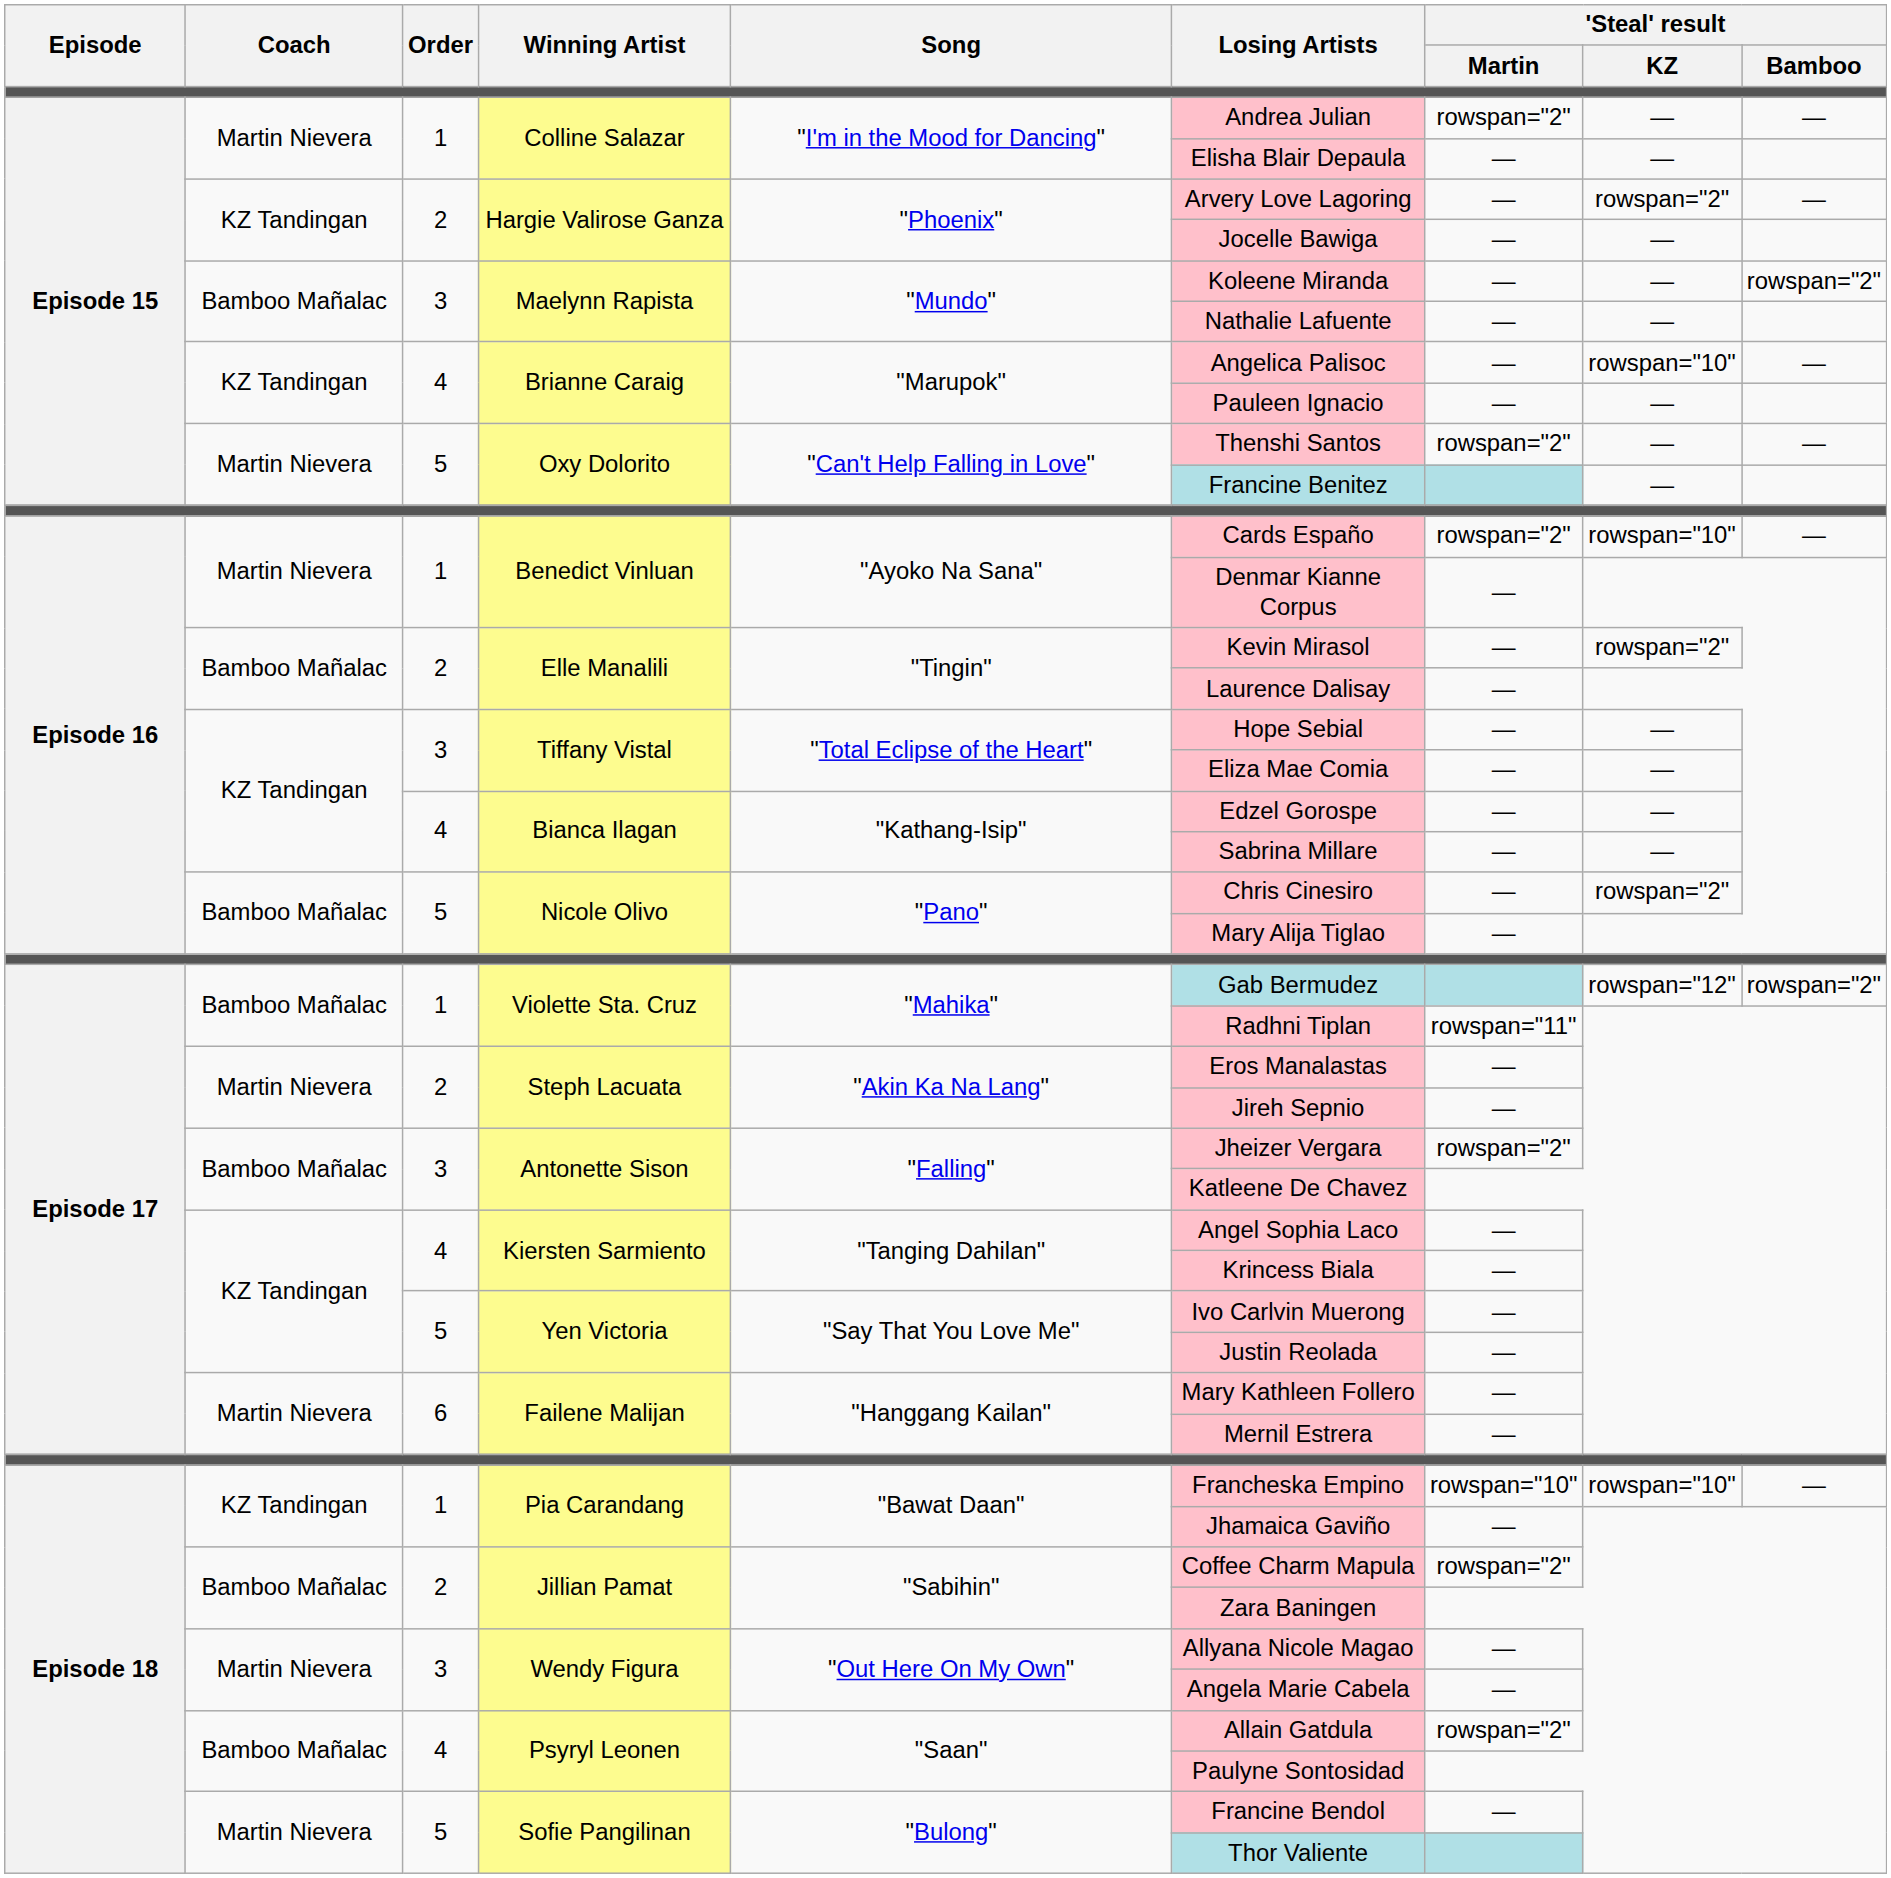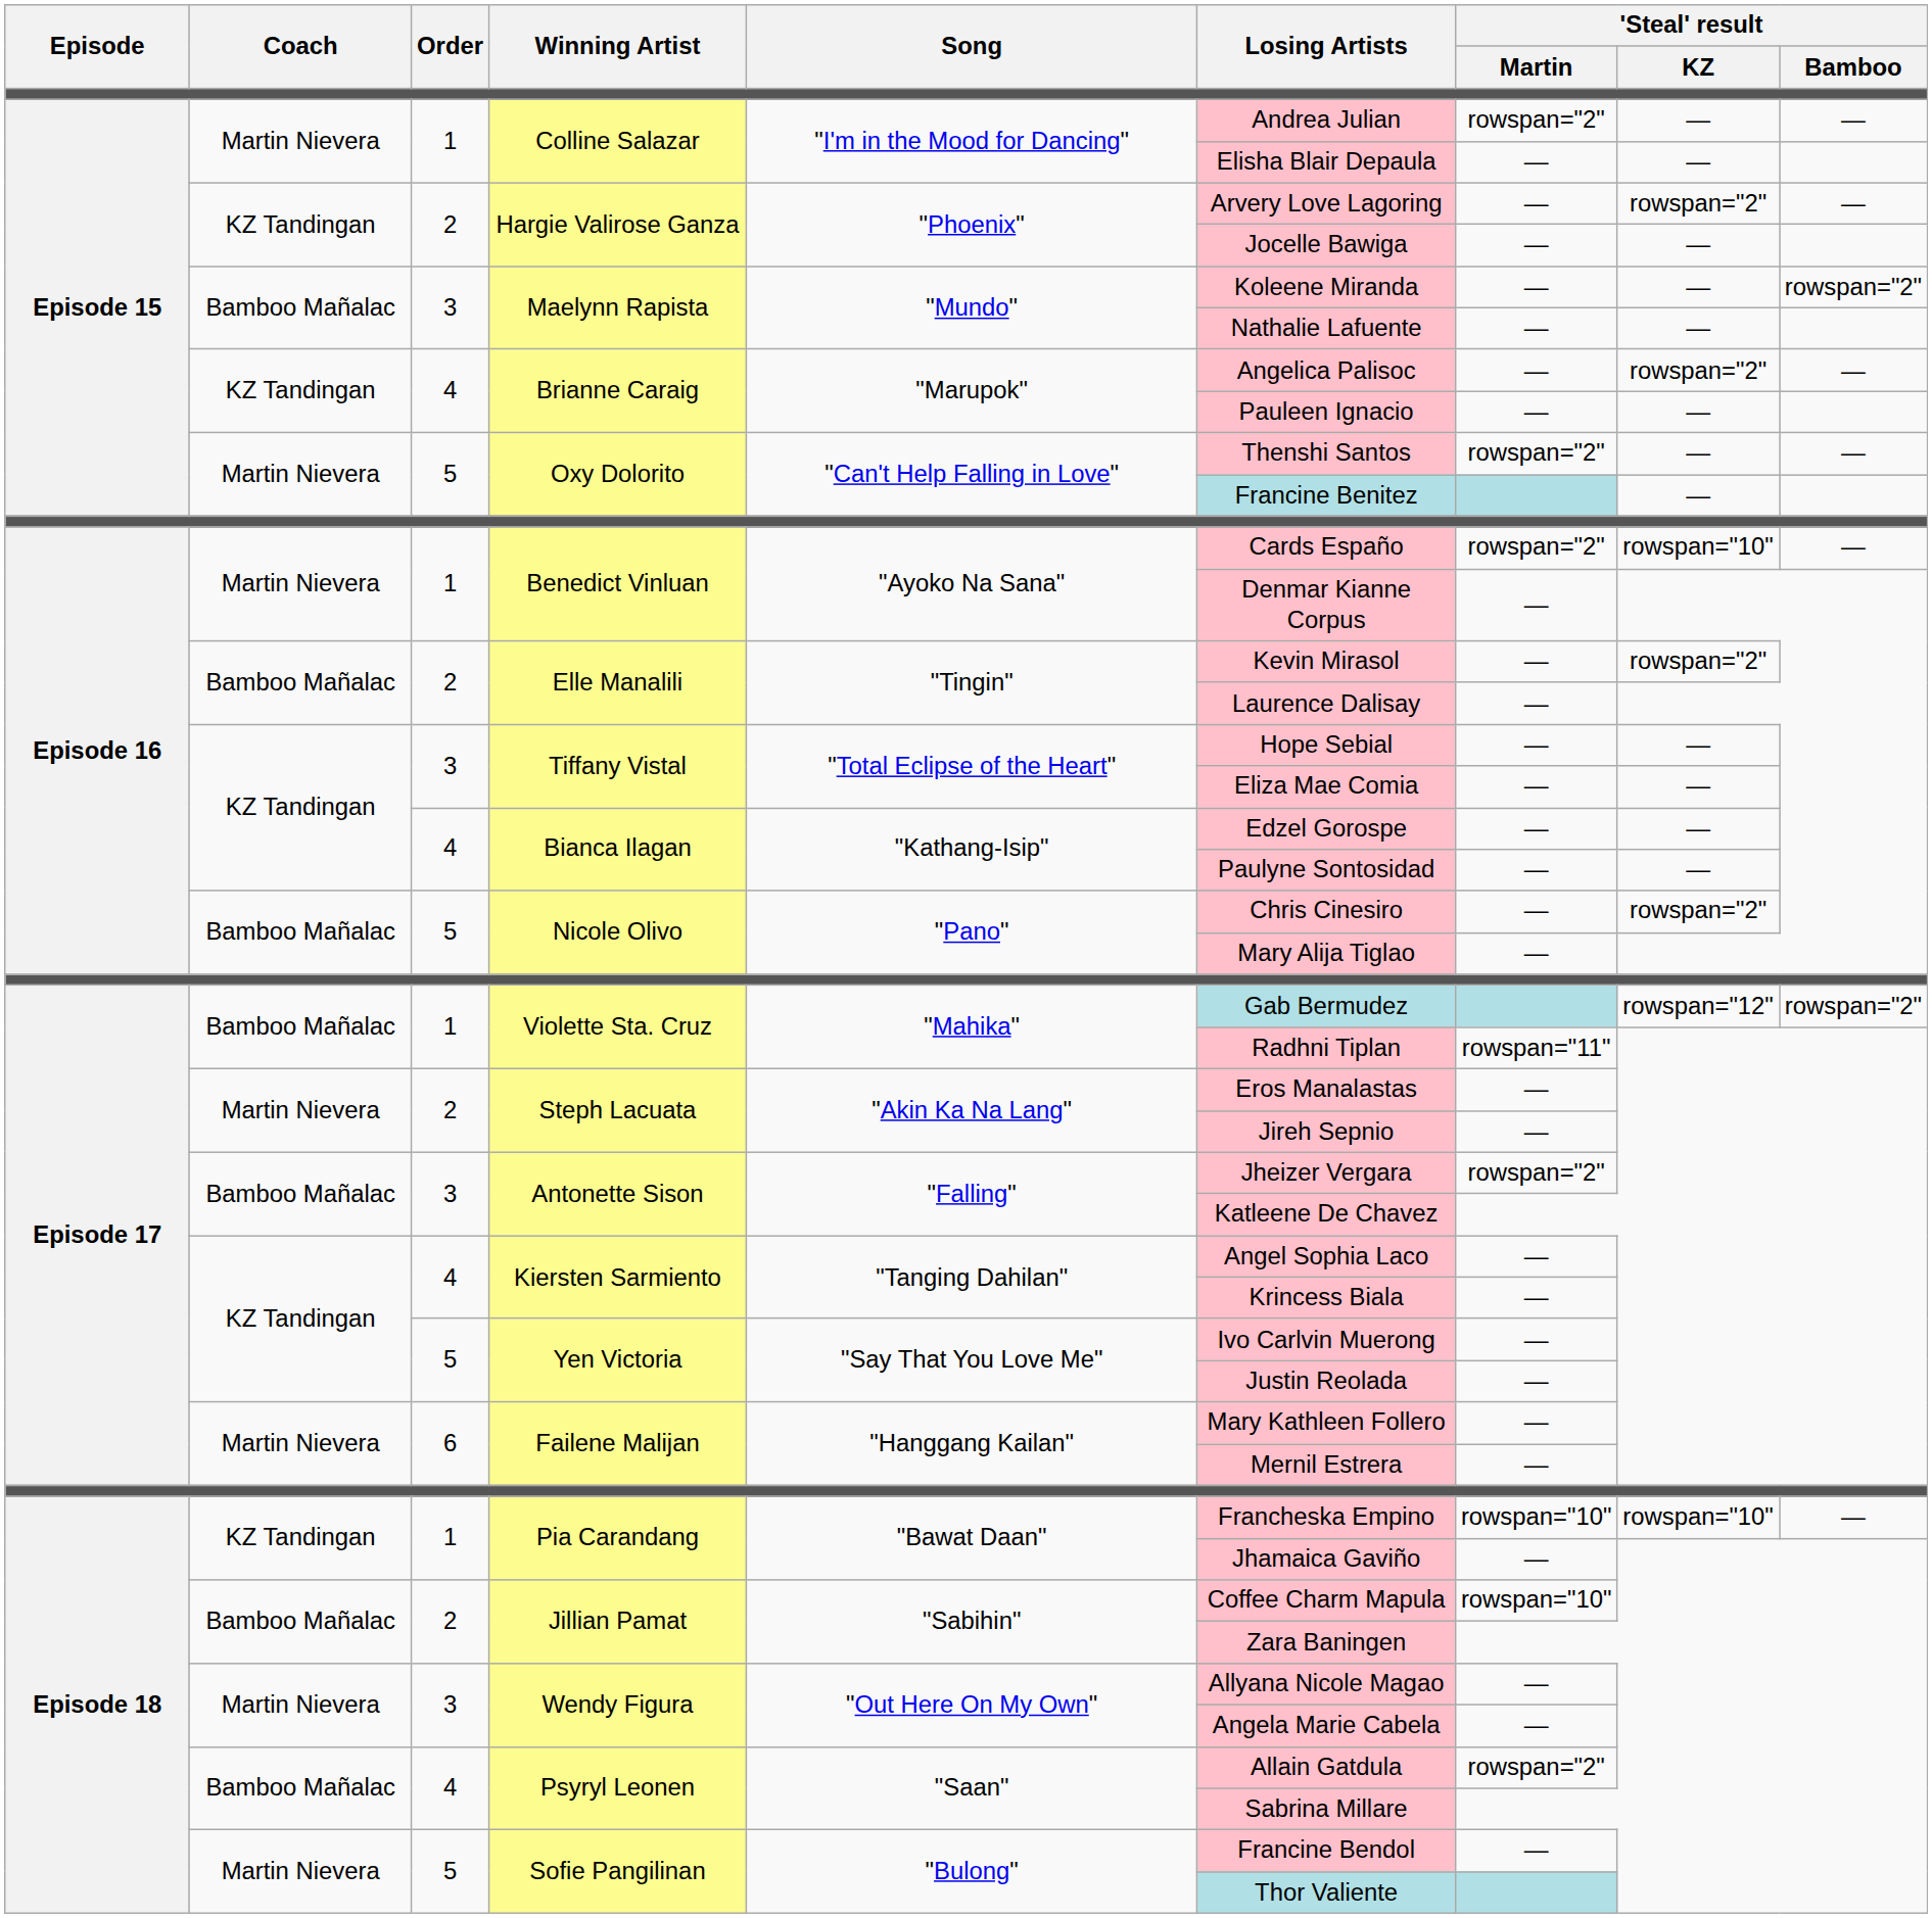row 10 | 'Steal' result / KZ: rowspan="10" -> rowspan="2"
row 22 | Losing Artists: Sabrina Millare -> Paulyne Sontosidad
row 41 | 'Steal' result / Martin: rowspan="2" -> rowspan="10"
row 46 | Losing Artists: Paulyne Sontosidad -> Sabrina Millare
